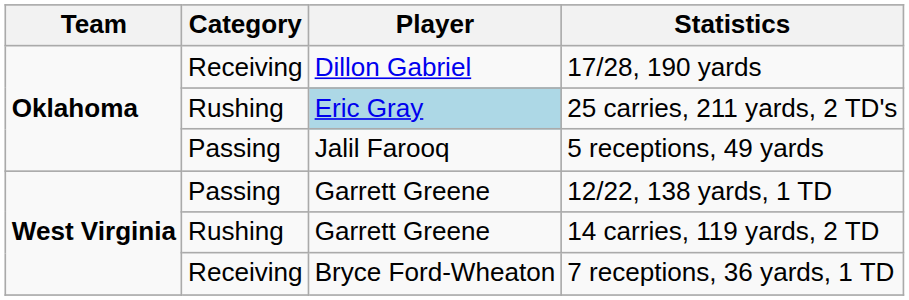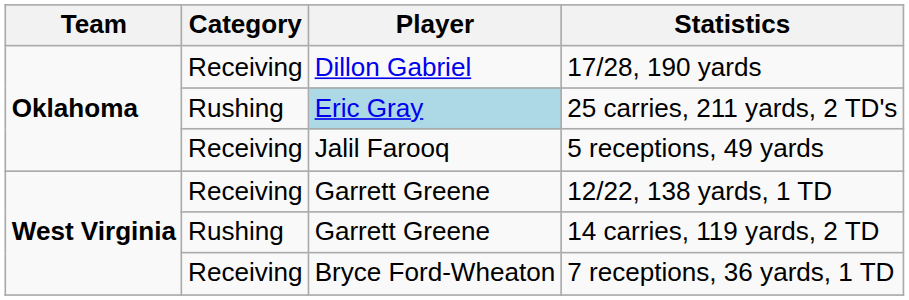5 receptions, 49 yards | Category: Passing -> Receiving
12/22, 138 yards, 1 TD | Category: Passing -> Receiving
